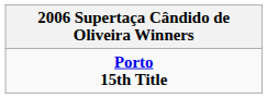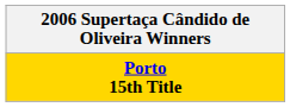row 2 | column 1: no background -> gold background
